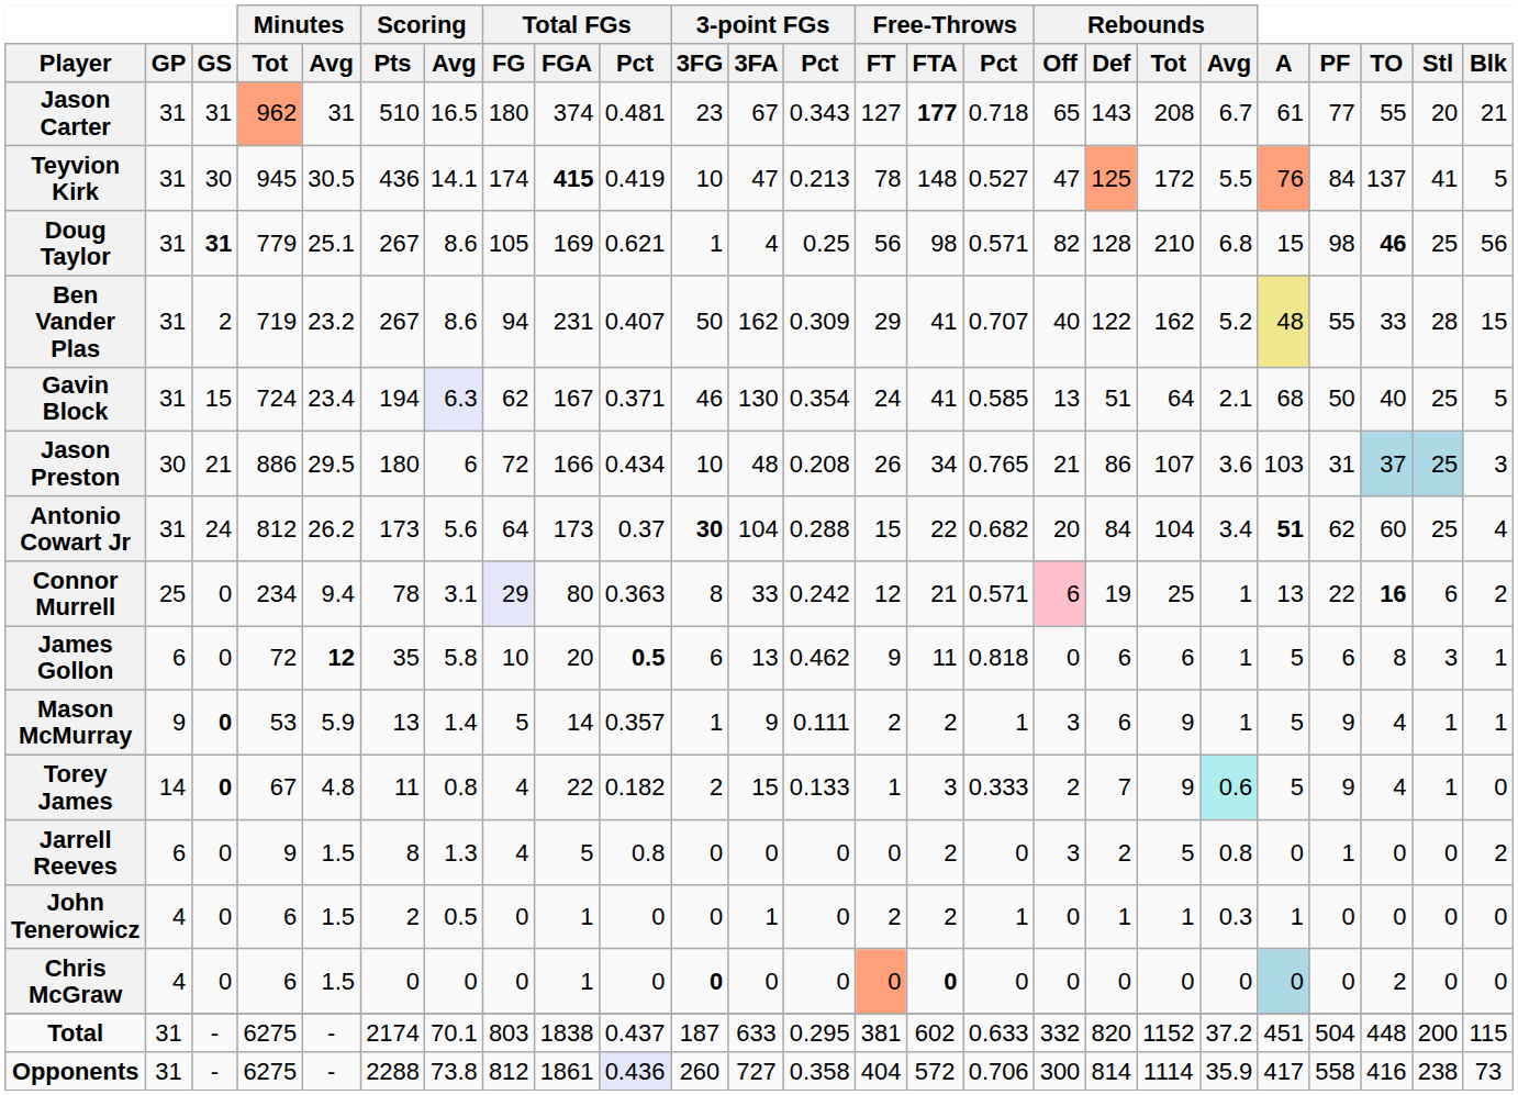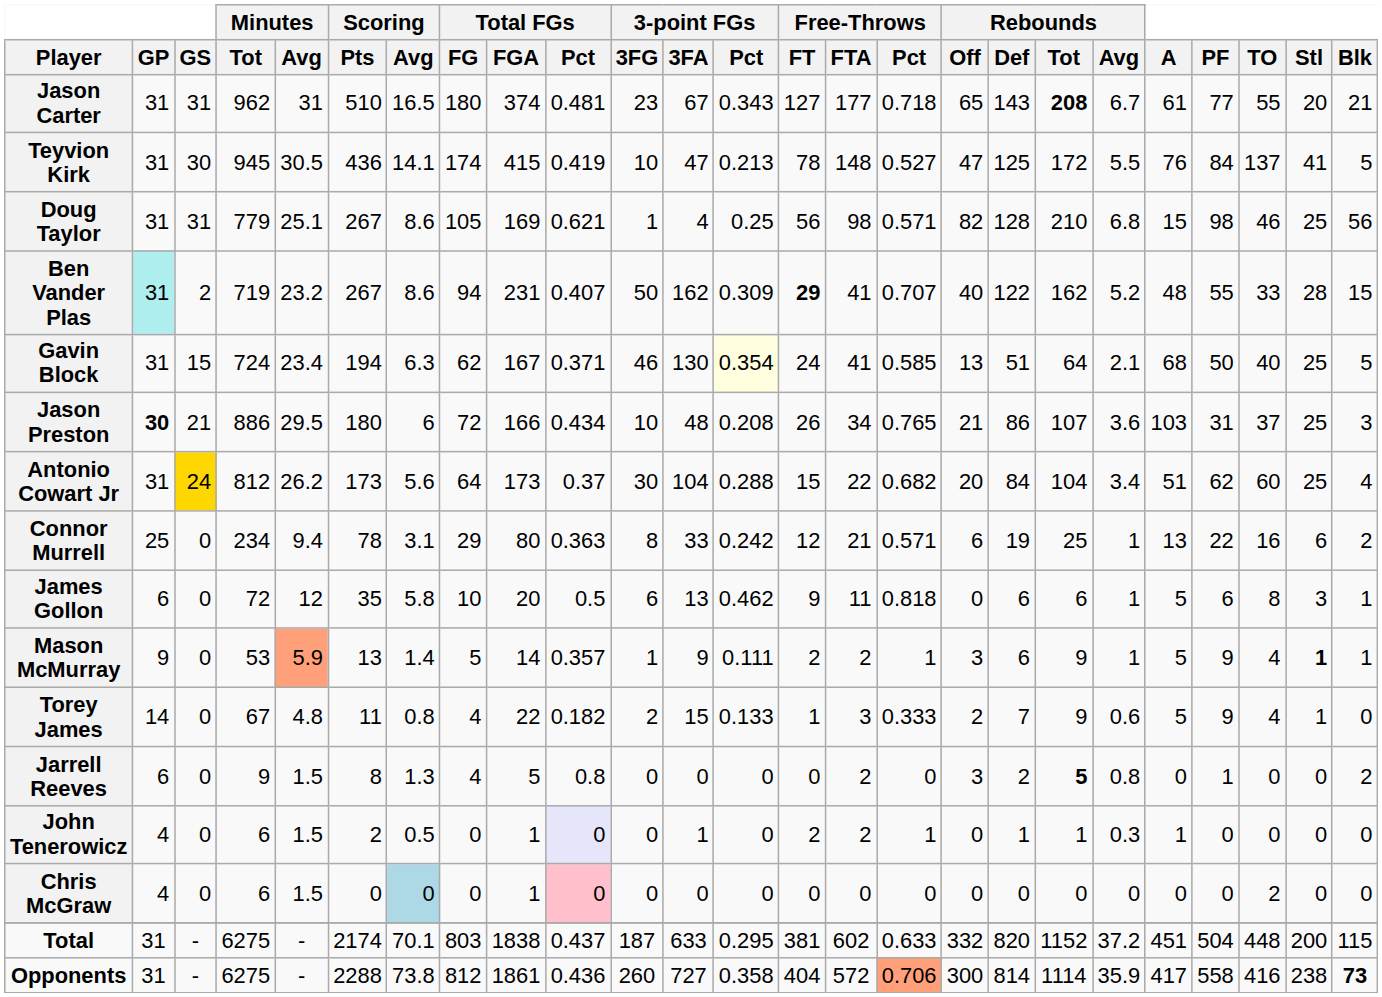Jason Carter | Minutes / Tot: lightsalmon background -> no background
Jason Carter | Free-Throws / FTA: bold -> normal
Jason Carter | Rebounds / Tot: normal -> bold
Teyvion Kirk | Total FGs / FGA: bold -> normal
Teyvion Kirk | Rebounds / Def: lightsalmon background -> no background
Teyvion Kirk | A: lightsalmon background -> no background
Doug Taylor | GS: bold -> normal
Doug Taylor | TO: bold -> normal
Ben Vander Plas | GP: no background -> paleturquoise background
Ben Vander Plas | Free-Throws / FT: normal -> bold
Ben Vander Plas | A: khaki background -> no background
Gavin Block | Scoring / Avg: lavender background -> no background
Gavin Block | 3-point FGs / Pct: no background -> lightyellow background
Jason Preston | GP: normal -> bold
Jason Preston | TO: lightblue background -> no background
Jason Preston | Stl: lightblue background -> no background
Antonio Cowart Jr | GS: no background -> gold background
Antonio Cowart Jr | 3-point FGs / 3FG: bold -> normal
Antonio Cowart Jr | A: bold -> normal
Connor Murrell | Total FGs / FG: lavender background -> no background
Connor Murrell | Rebounds / Off: pink background -> no background
Connor Murrell | TO: bold -> normal
James Gollon | Minutes / Avg: bold -> normal
James Gollon | Total FGs / Pct: bold -> normal
Mason McMurray | GS: bold -> normal
Mason McMurray | Minutes / Avg: no background -> lightsalmon background
Mason McMurray | Stl: normal -> bold
Torey James | GS: bold -> normal
Torey James | Rebounds / Avg: paleturquoise background -> no background
Jarrell Reeves | Rebounds / Tot: normal -> bold
John Tenerowicz | Total FGs / Pct: no background -> lavender background
Chris McGraw | Scoring / Avg: no background -> lightblue background
Chris McGraw | Total FGs / Pct: no background -> pink background
Chris McGraw | 3-point FGs / 3FG: bold -> normal
Chris McGraw | Free-Throws / FT: lightsalmon background -> no background
Chris McGraw | Free-Throws / FTA: bold -> normal
Chris McGraw | A: lightblue background -> no background
Opponents | Total FGs / Pct: lavender background -> no background
Opponents | Free-Throws / Pct: no background -> lightsalmon background
Opponents | Blk: normal -> bold
